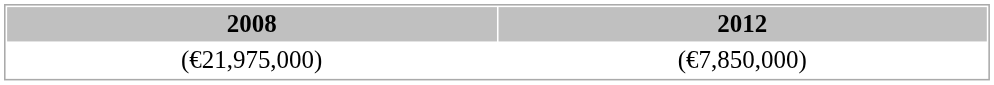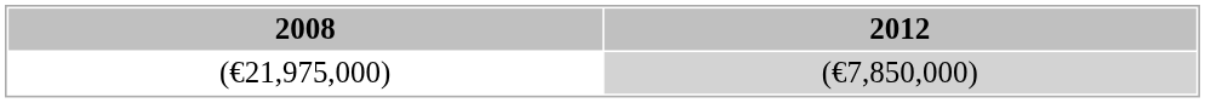(€21,975,000) | 2012: no background -> lightgrey background
